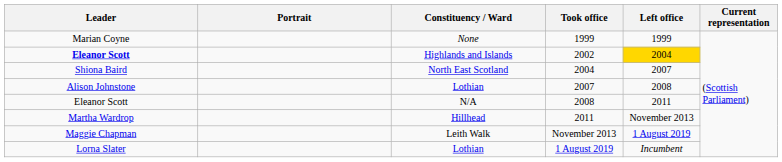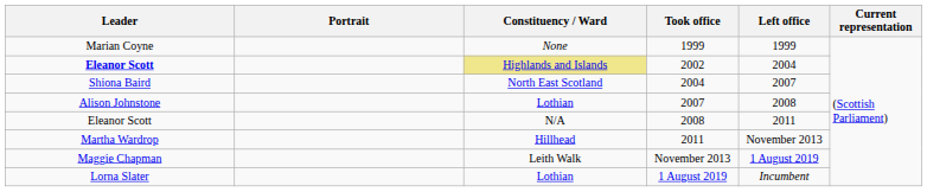2002 | Constituency / Ward: no background -> khaki background
2002 | Left office: gold background -> no background
